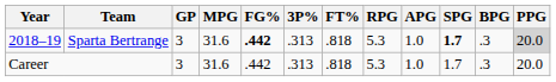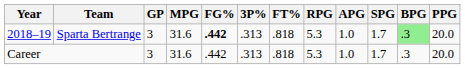2018–19 | SPG: bold -> normal
2018–19 | BPG: no background -> lightgreen background
2018–19 | PPG: lightgrey background -> no background
